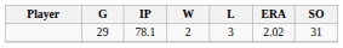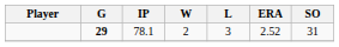row 2 | G: normal -> bold
row 2 | ERA: 2.02 -> 2.52
